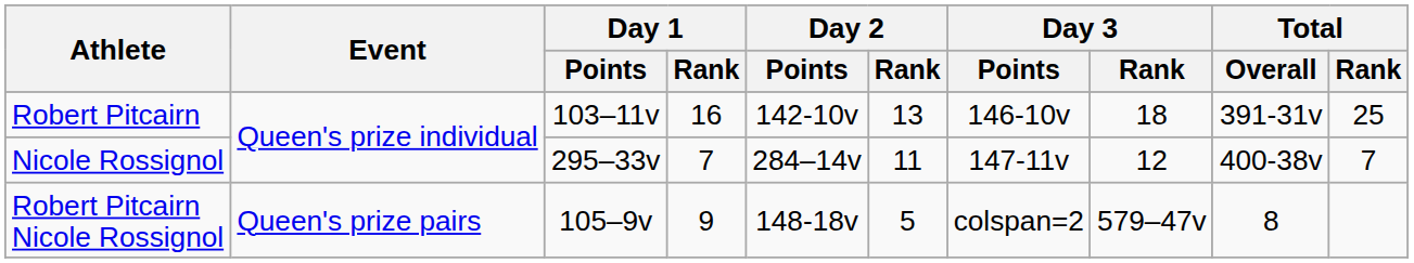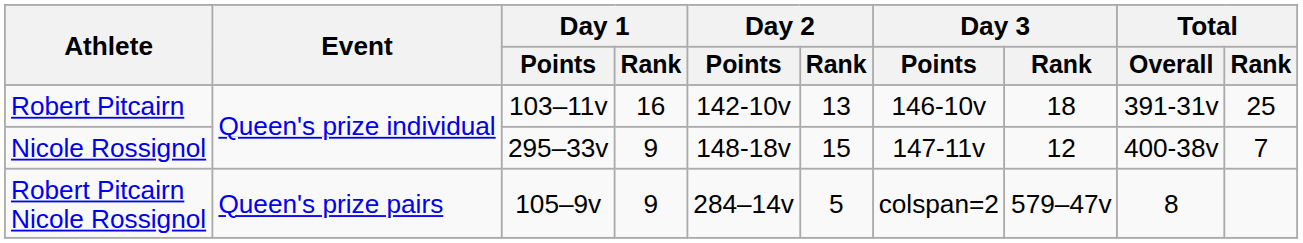Nicole Rossignol | Day 1 / Rank: 7 -> 9
Nicole Rossignol | Day 2 / Points: 284–14v -> 148-18v
Nicole Rossignol | Day 2 / Rank: 11 -> 15
Robert Pitcairn Nicole Rossignol | Day 2 / Points: 148-18v -> 284–14v
